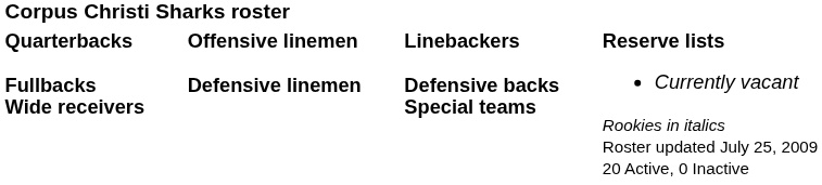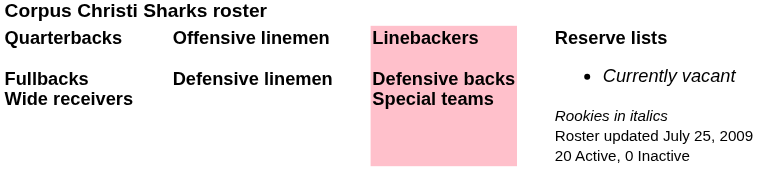Quarterbacks Fullbacks Wide receivers | column 3: no background -> pink background
